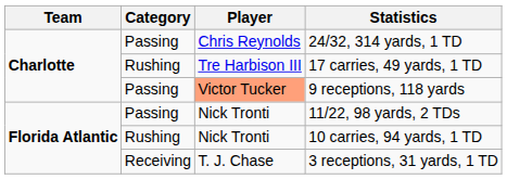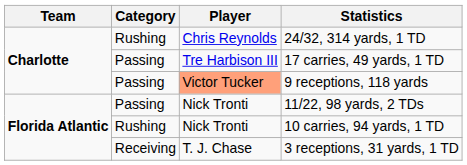24/32, 314 yards, 1 TD | Category: Passing -> Rushing
17 carries, 49 yards, 1 TD | Category: Rushing -> Passing
